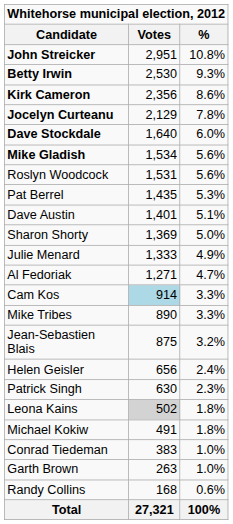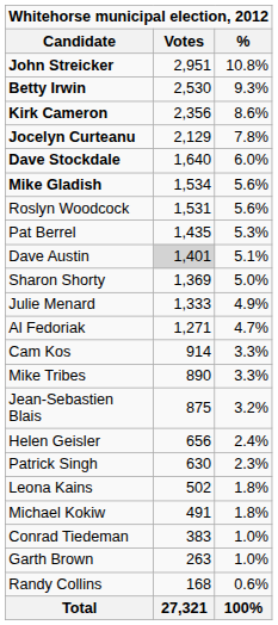Dave Austin | Votes: no background -> lightgrey background
Cam Kos | Votes: lightblue background -> no background
Leona Kains | Votes: lightgrey background -> no background
